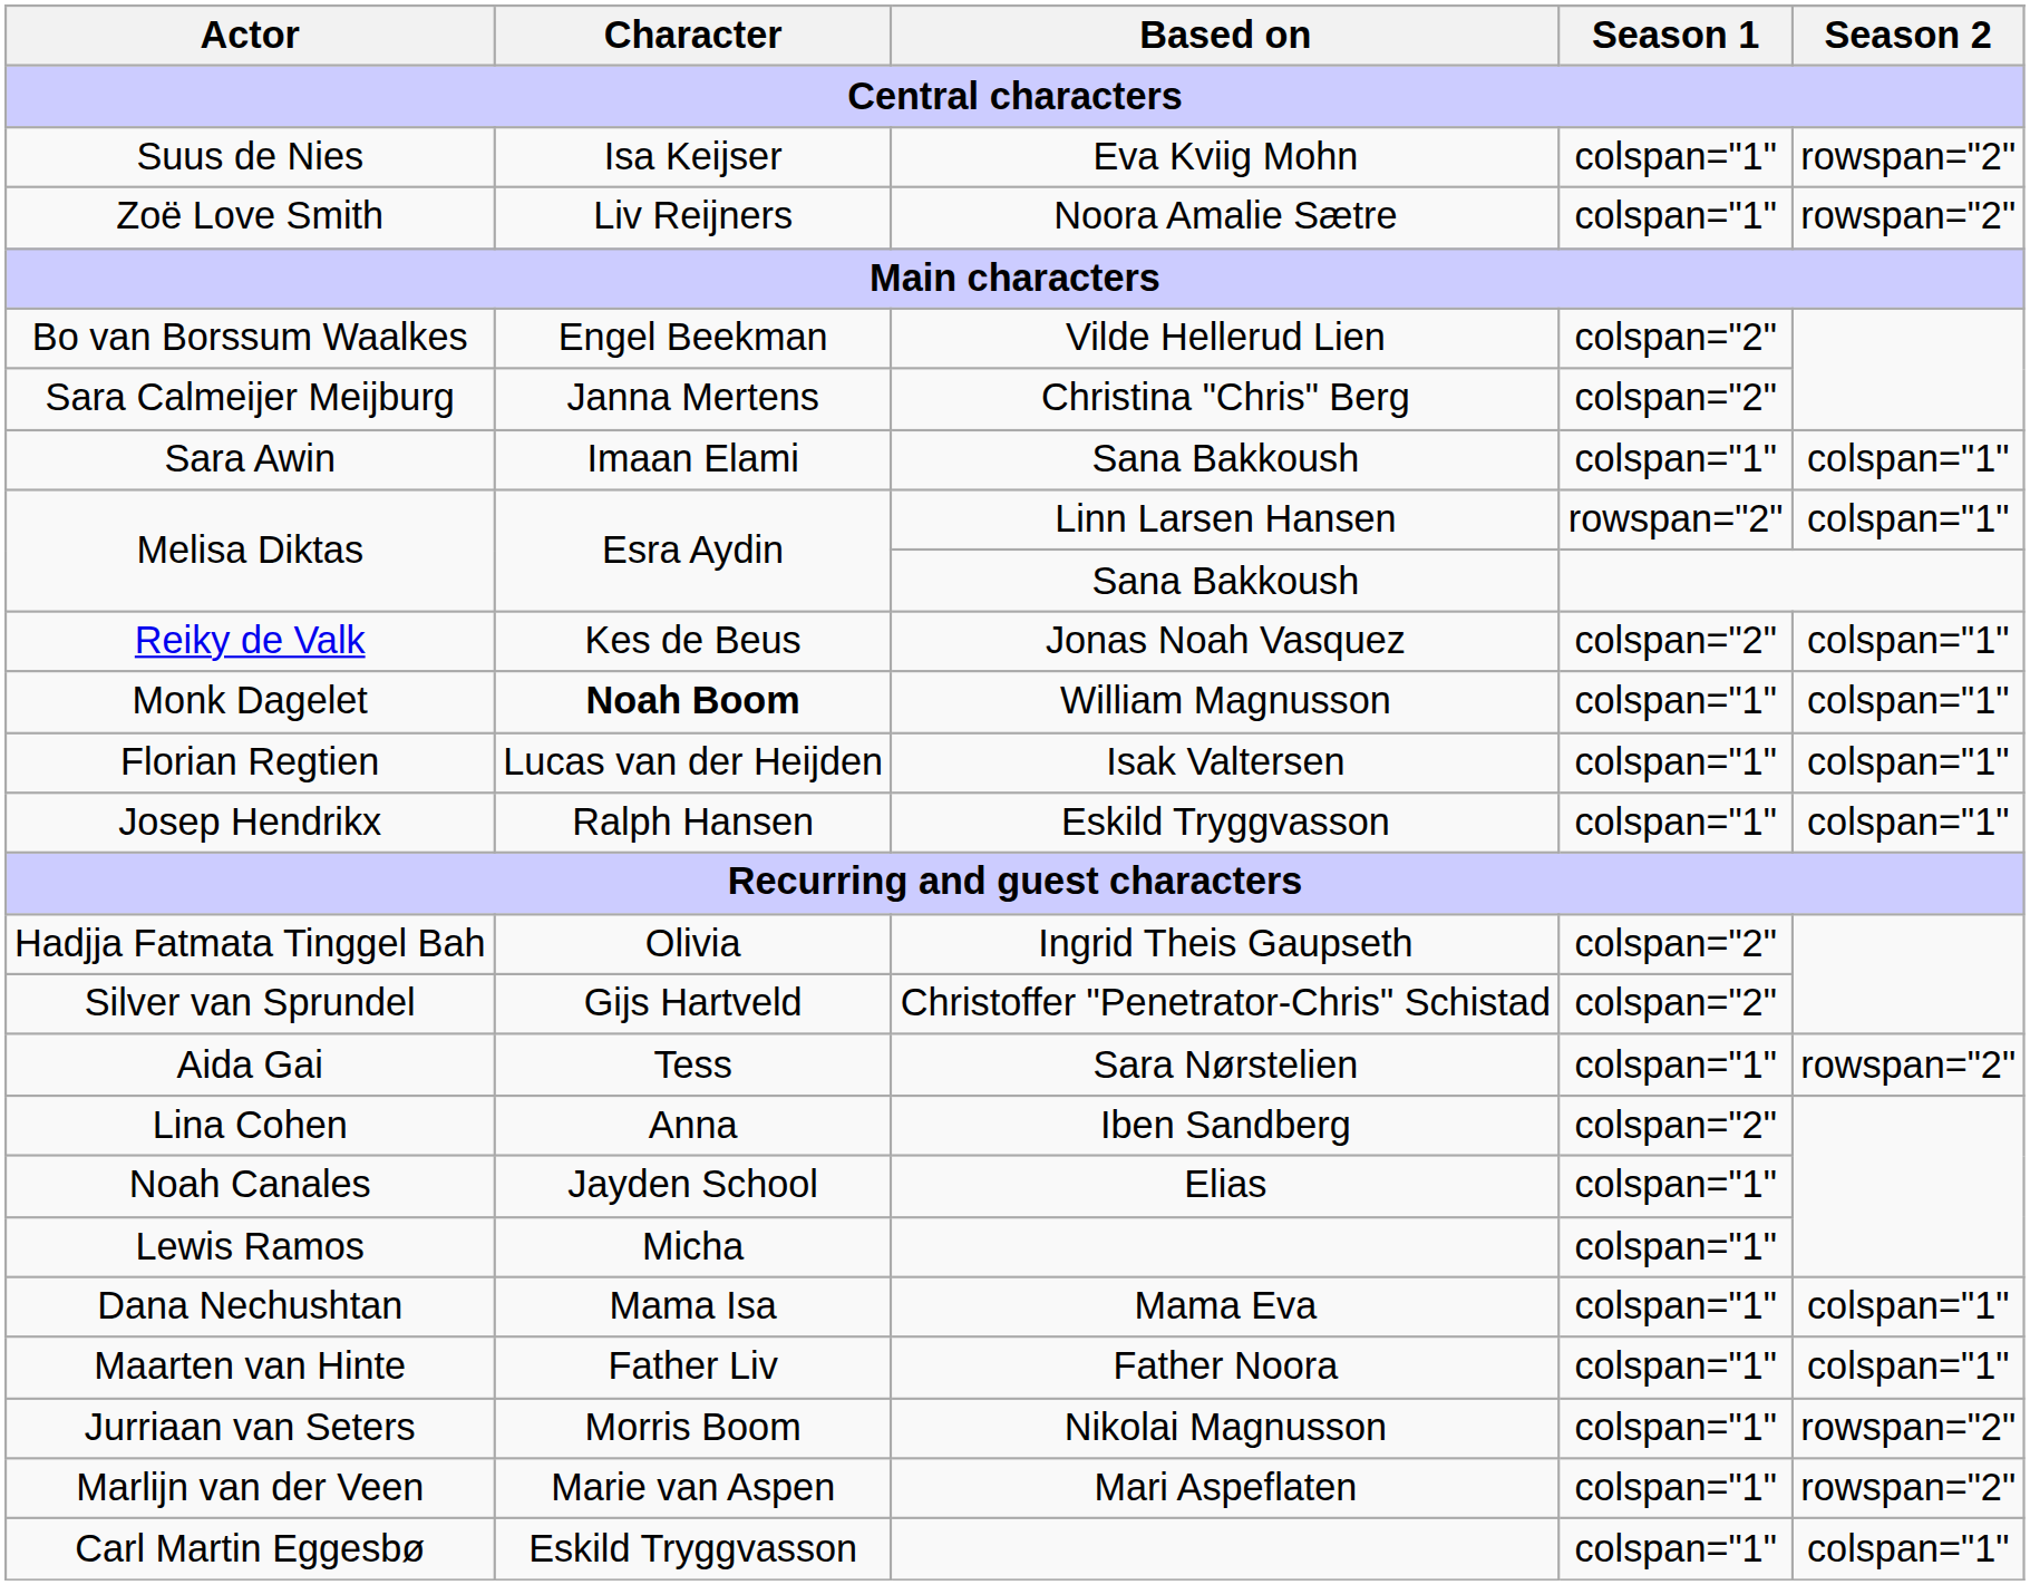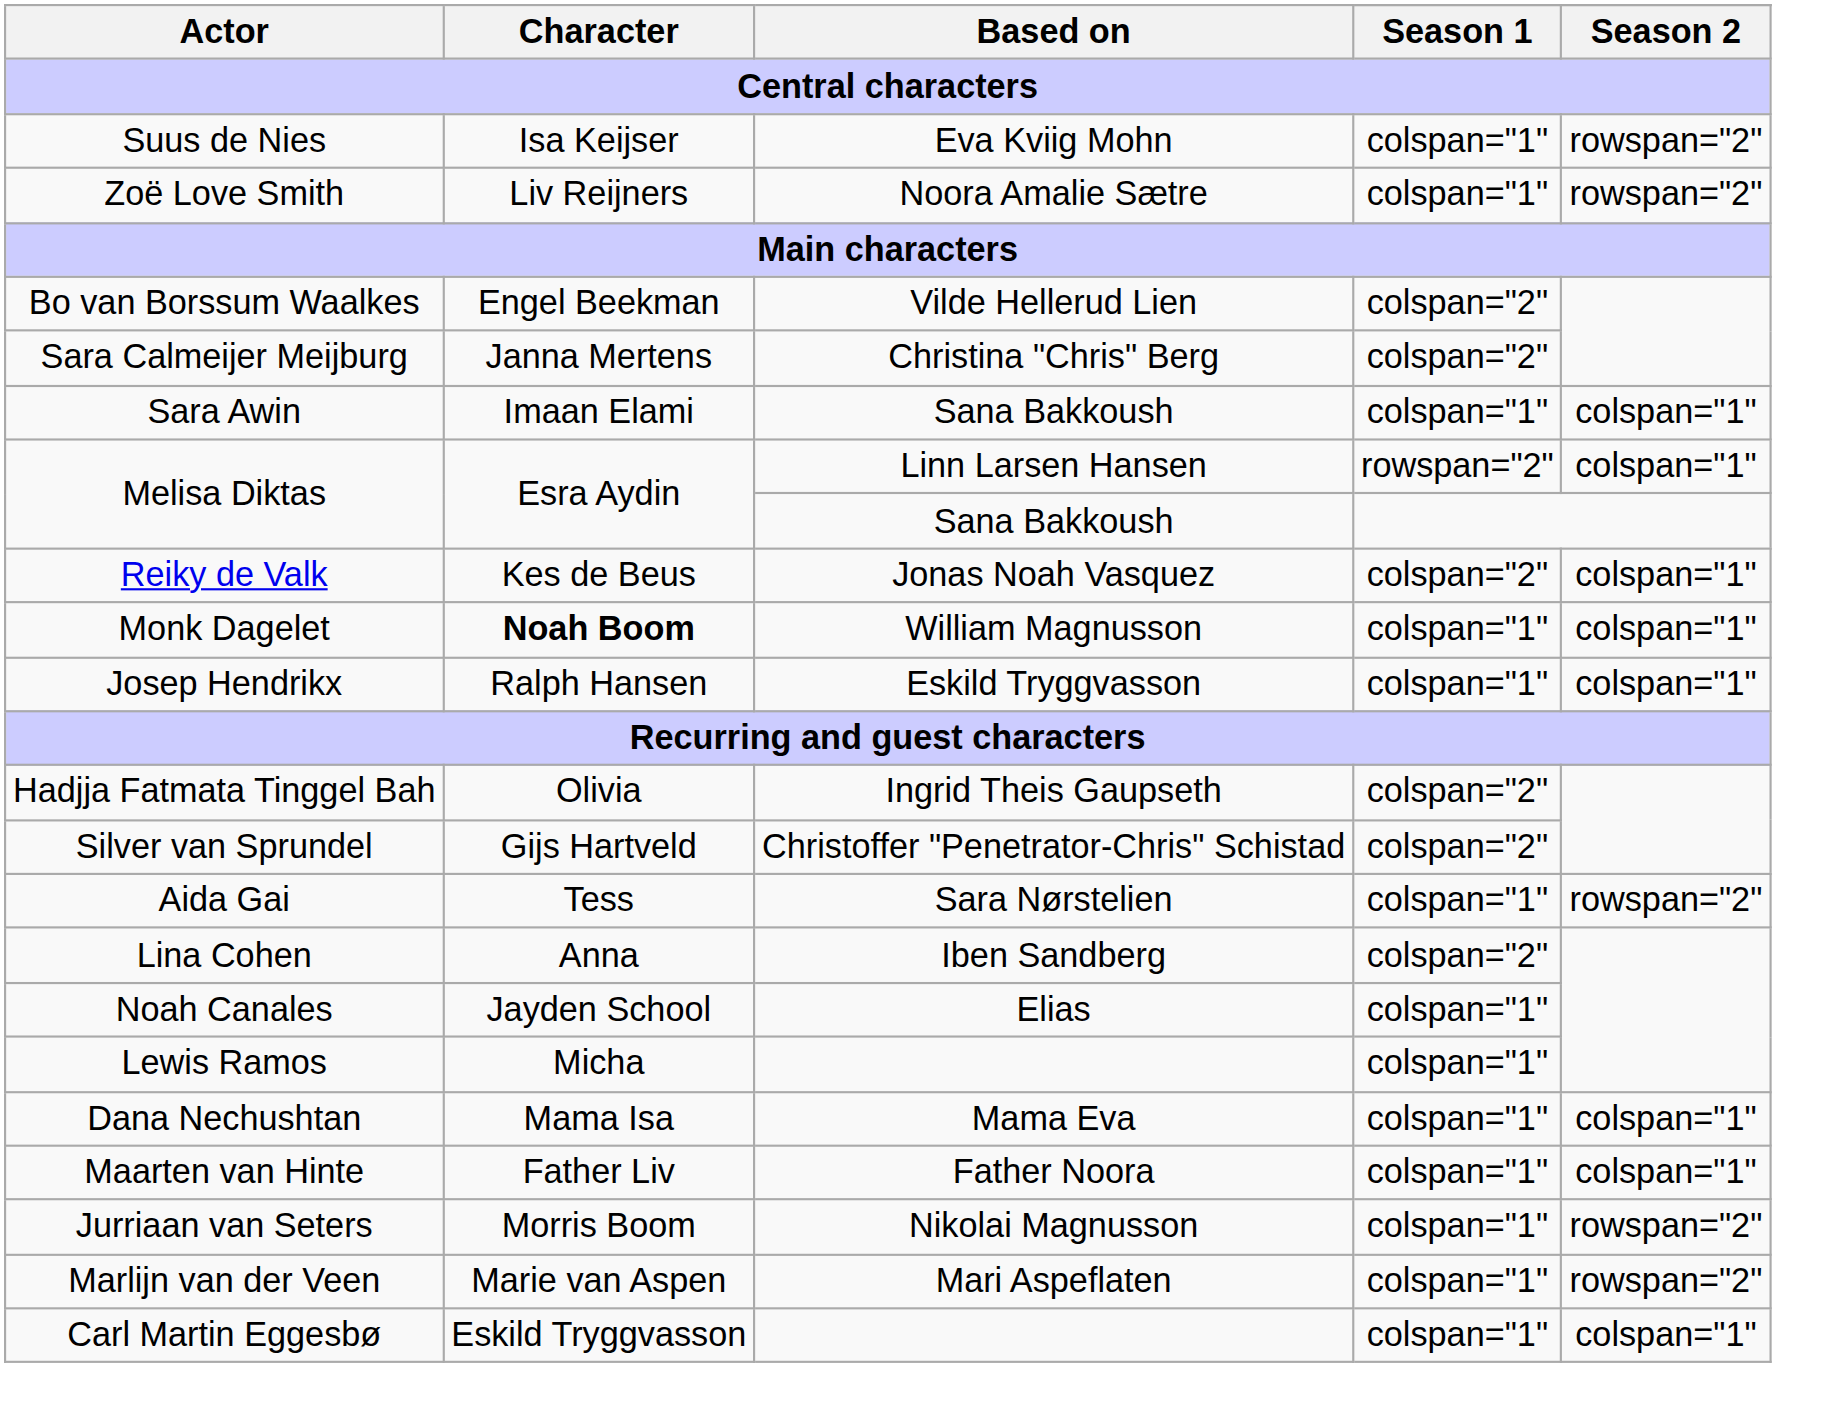- row: Florian Regtien | Lucas van der Heijden | Isak Valtersen | colspan="1" | colspan="1"
